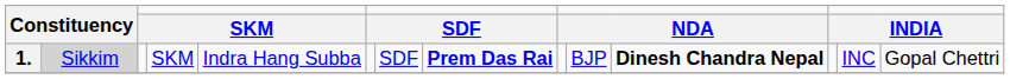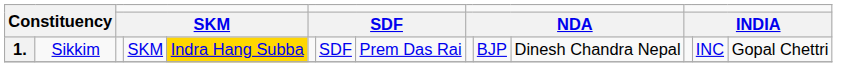1. | column 2: lightgrey background -> no background
1. | column 5: no background -> gold background
1. | column 8: bold -> normal
1. | column 11: bold -> normal
